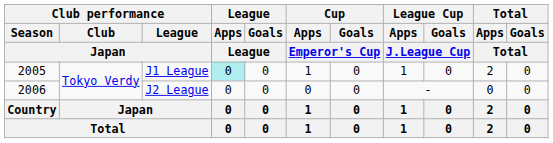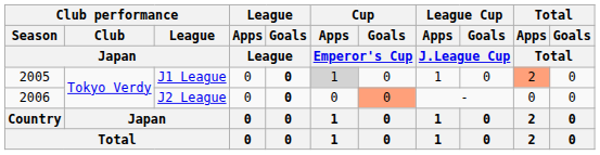J1 League | League / Apps / League: paleturquoise background -> no background
J1 League | League / Goals / League: normal -> bold
J1 League | Cup / Apps / Emperor's Cup: no background -> lightgrey background
J1 League | Total / Apps / Total: no background -> lightsalmon background
J2 League | League / Goals / League: normal -> bold
J2 League | Cup / Goals / Emperor's Cup: no background -> lightsalmon background
